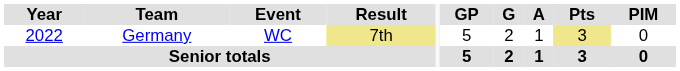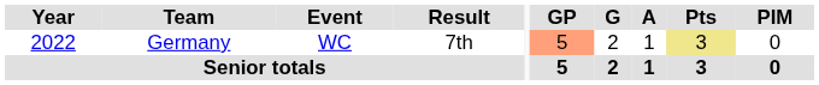2022 | Result: khaki background -> no background
2022 | GP: no background -> lightsalmon background
